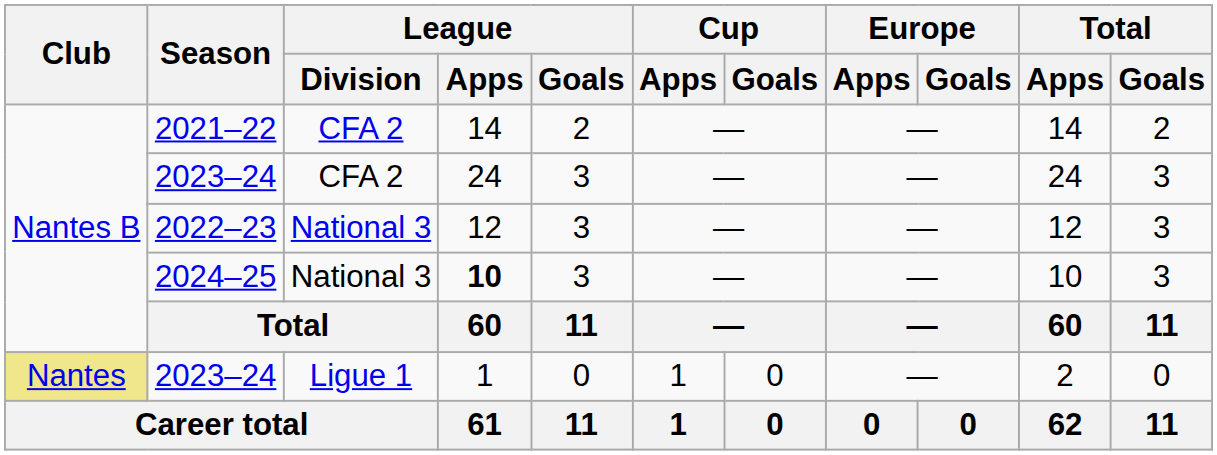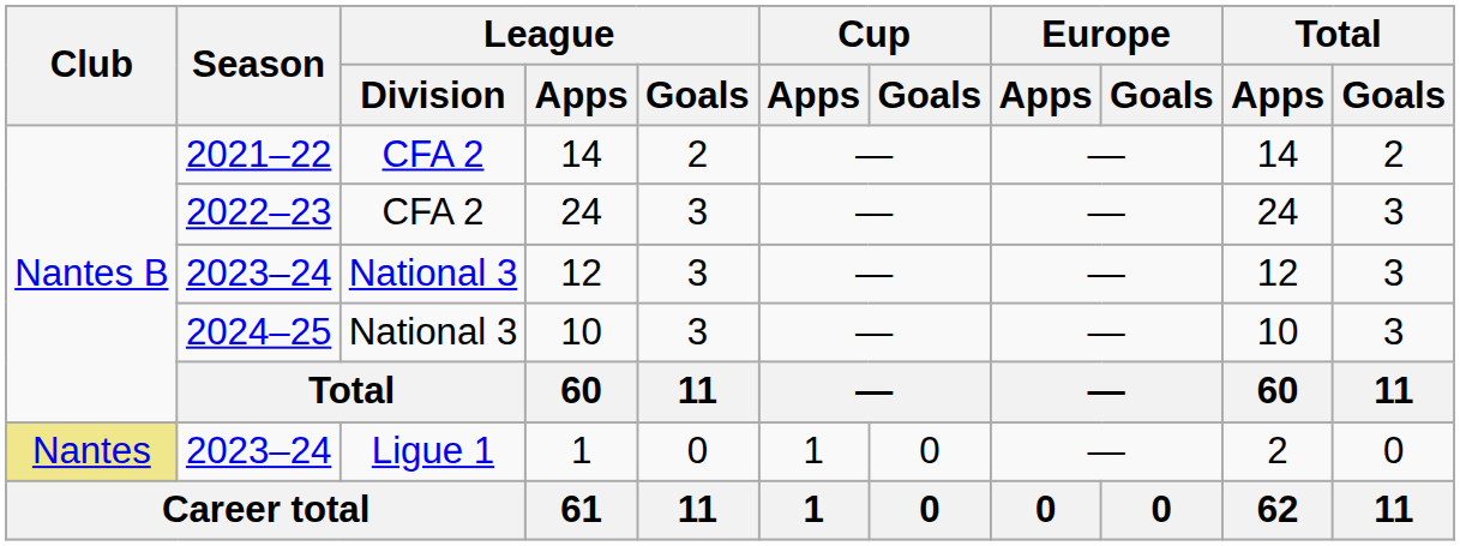row 4 | Season: 2023–24 -> 2022–23
row 5 | Season: 2022–23 -> 2023–24
row 6 | League / Apps: bold -> normal
